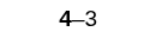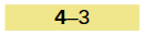row 1 | column 1: no background -> khaki background
